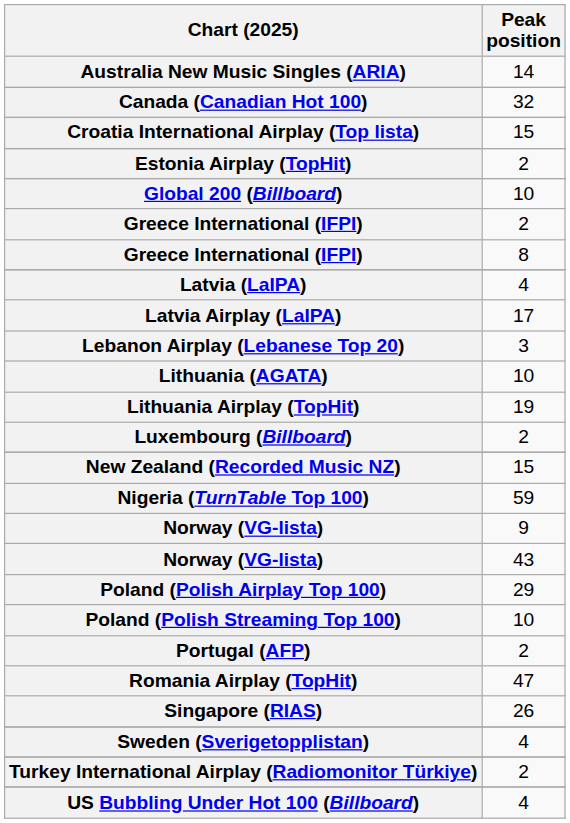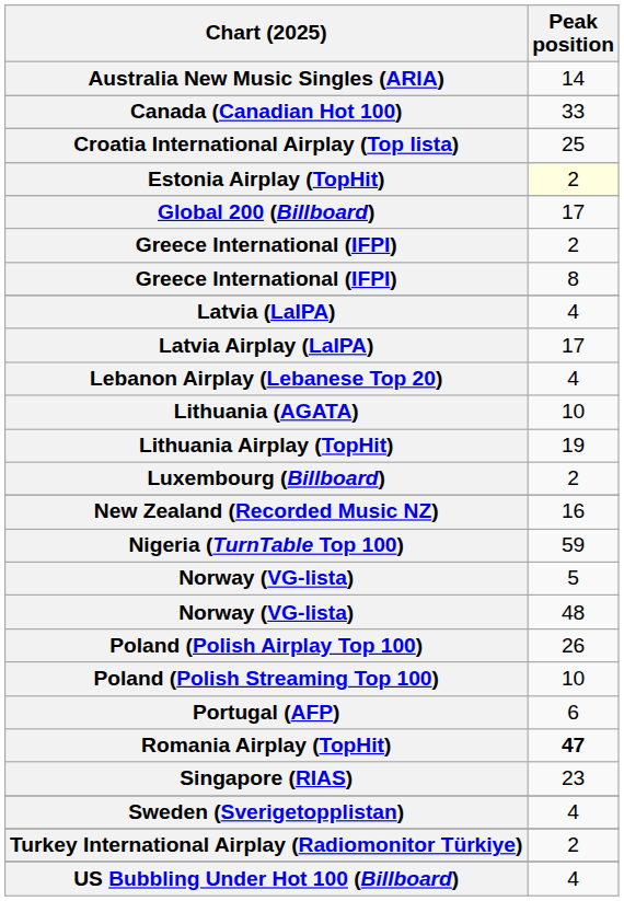row 3 | Peak position: 32 -> 33
row 4 | Peak position: 15 -> 25
row 5 | Peak position: no background -> lightyellow background
row 6 | Peak position: 10 -> 17
row 11 | Peak position: 3 -> 4
row 15 | Peak position: 15 -> 16
row 17 | Peak position: 9 -> 5
row 18 | Peak position: 43 -> 48
row 19 | Peak position: 29 -> 26
row 21 | Peak position: 2 -> 6
row 22 | Peak position: normal -> bold
row 23 | Peak position: 26 -> 23
